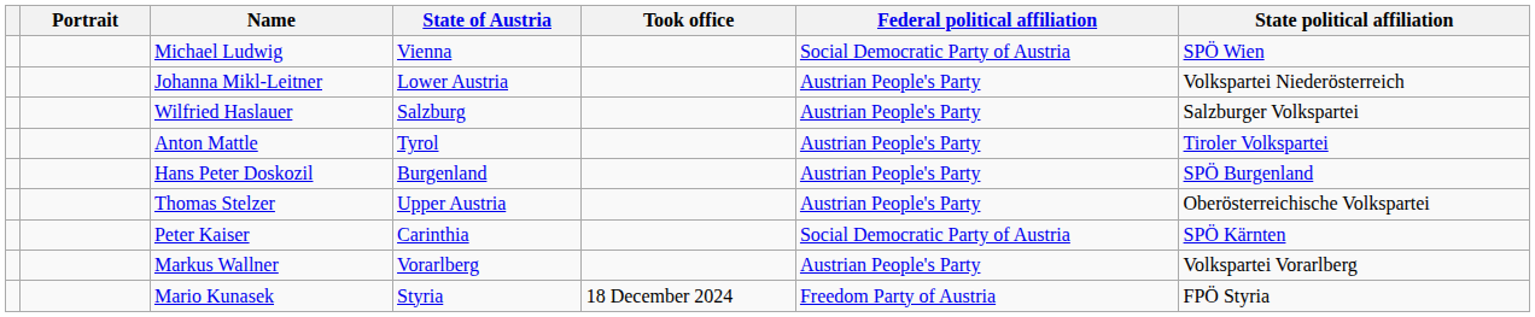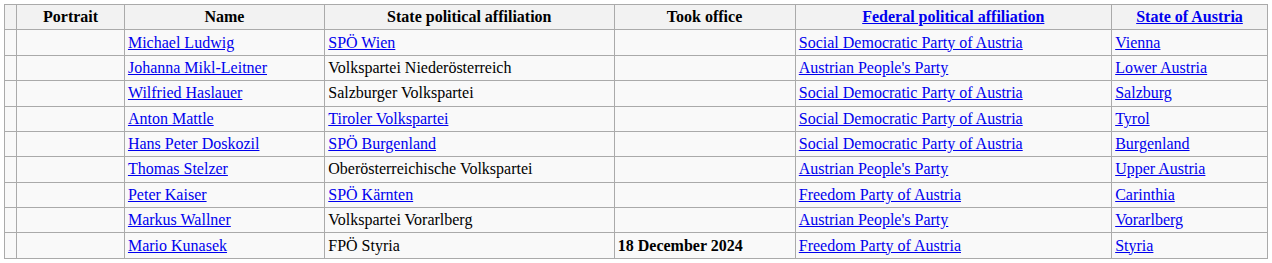columns swapped: State of Austria <-> State political affiliation
Wilfried Haslauer | Federal political affiliation: Austrian People's Party -> Social Democratic Party of Austria
Anton Mattle | Federal political affiliation: Austrian People's Party -> Social Democratic Party of Austria
Hans Peter Doskozil | Federal political affiliation: Austrian People's Party -> Social Democratic Party of Austria
Peter Kaiser | Federal political affiliation: Social Democratic Party of Austria -> Freedom Party of Austria
Mario Kunasek | Took office: normal -> bold
